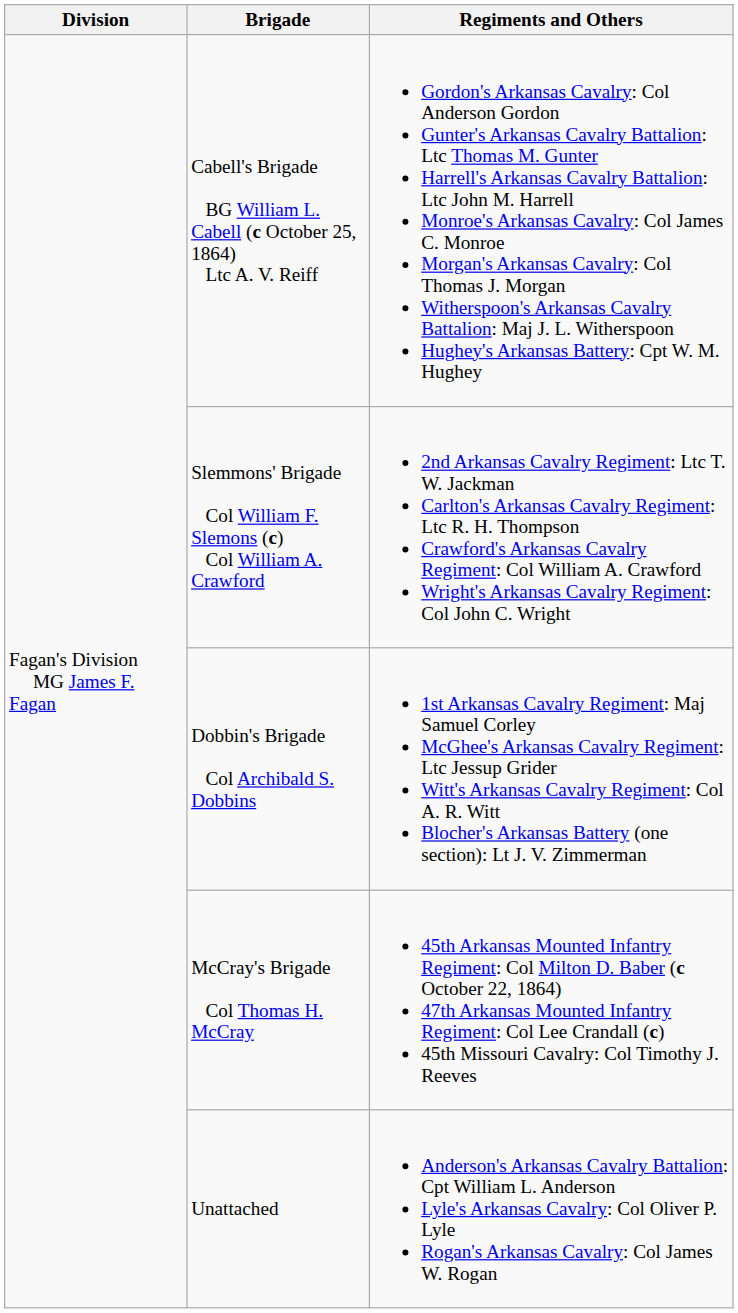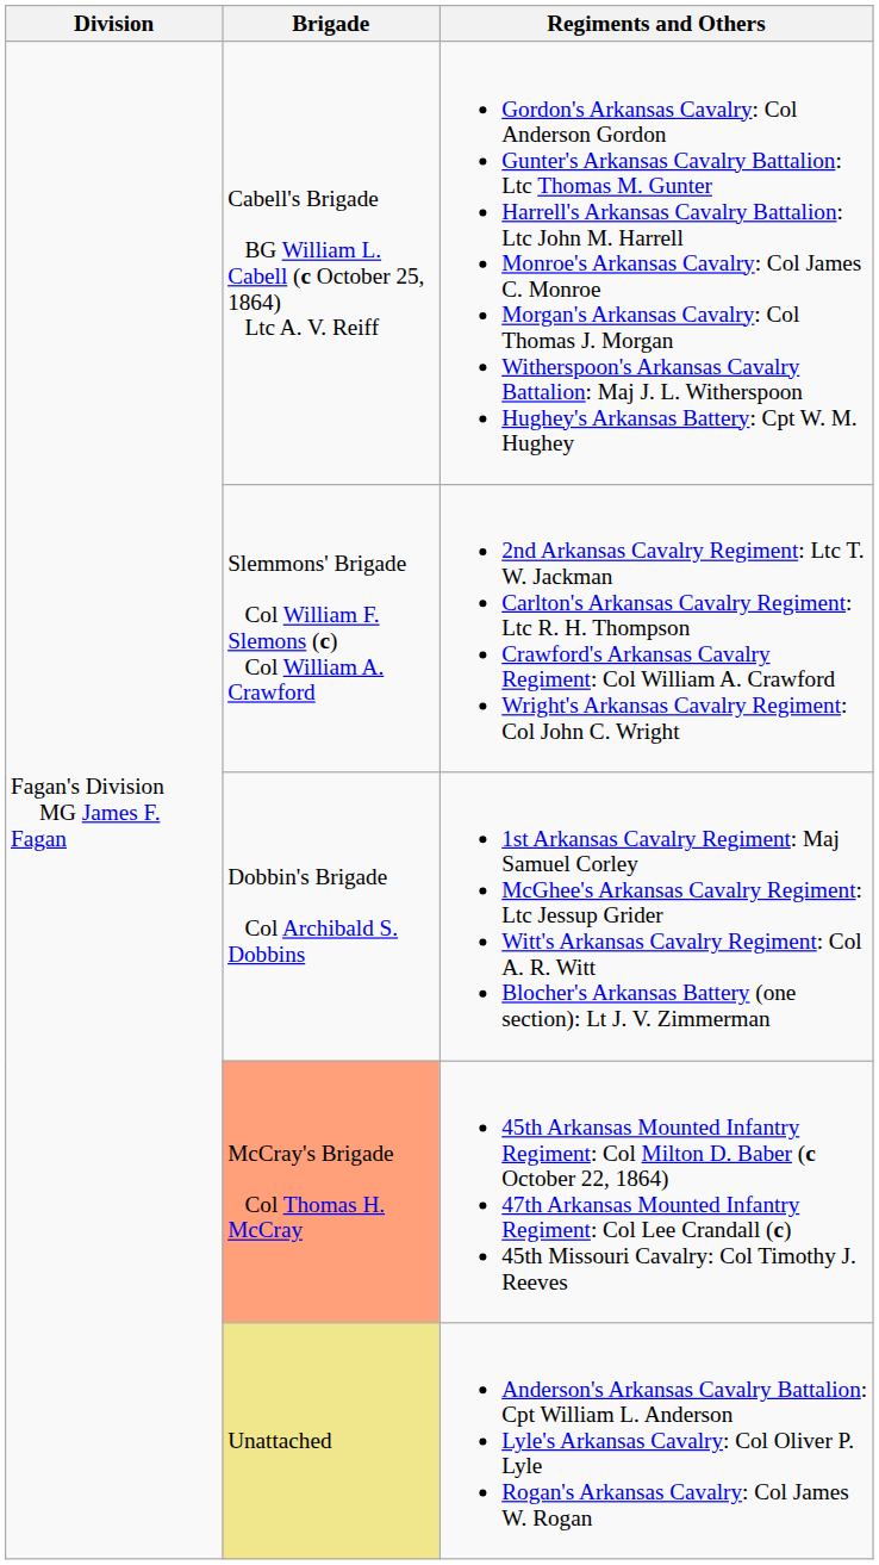McCray's Brigade Col Thomas H. McCray | Brigade: no background -> lightsalmon background
Unattached | Brigade: no background -> khaki background
